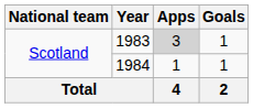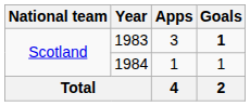1983 | Apps: lightgrey background -> no background
1983 | Goals: normal -> bold
